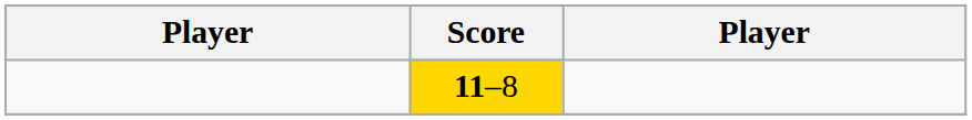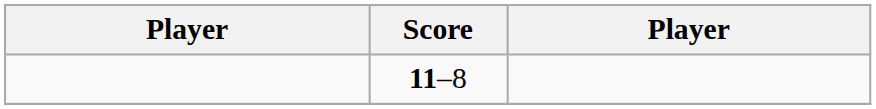row 2 | Score: gold background -> no background
